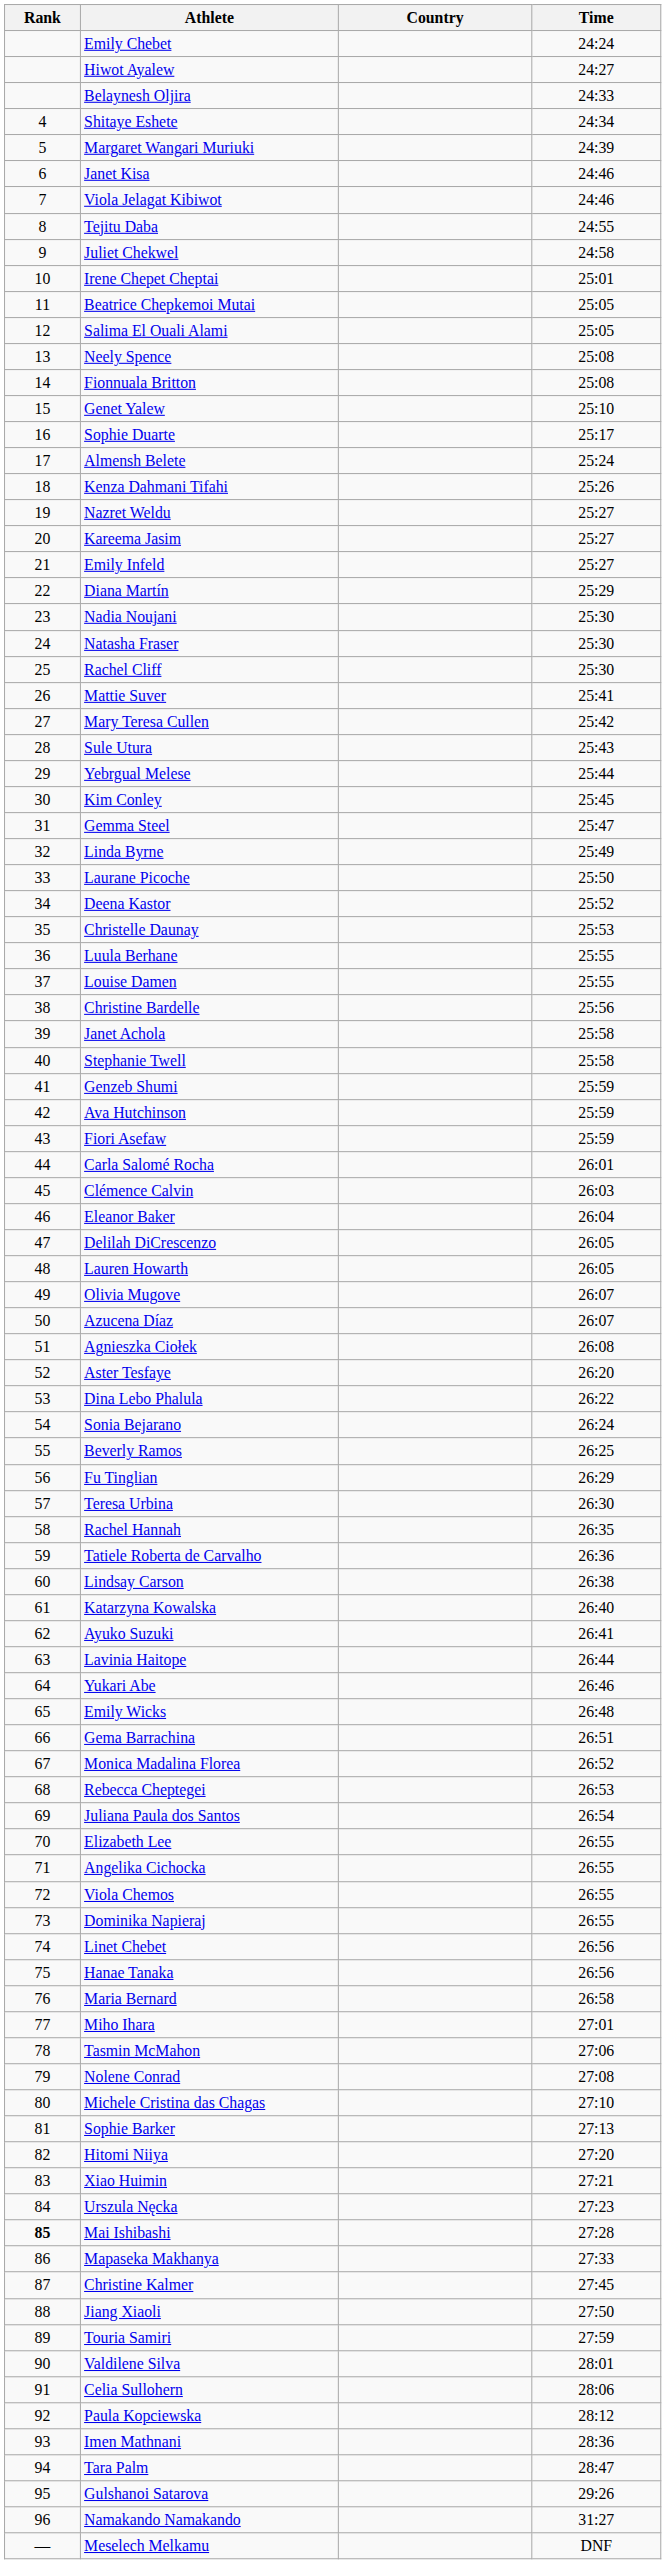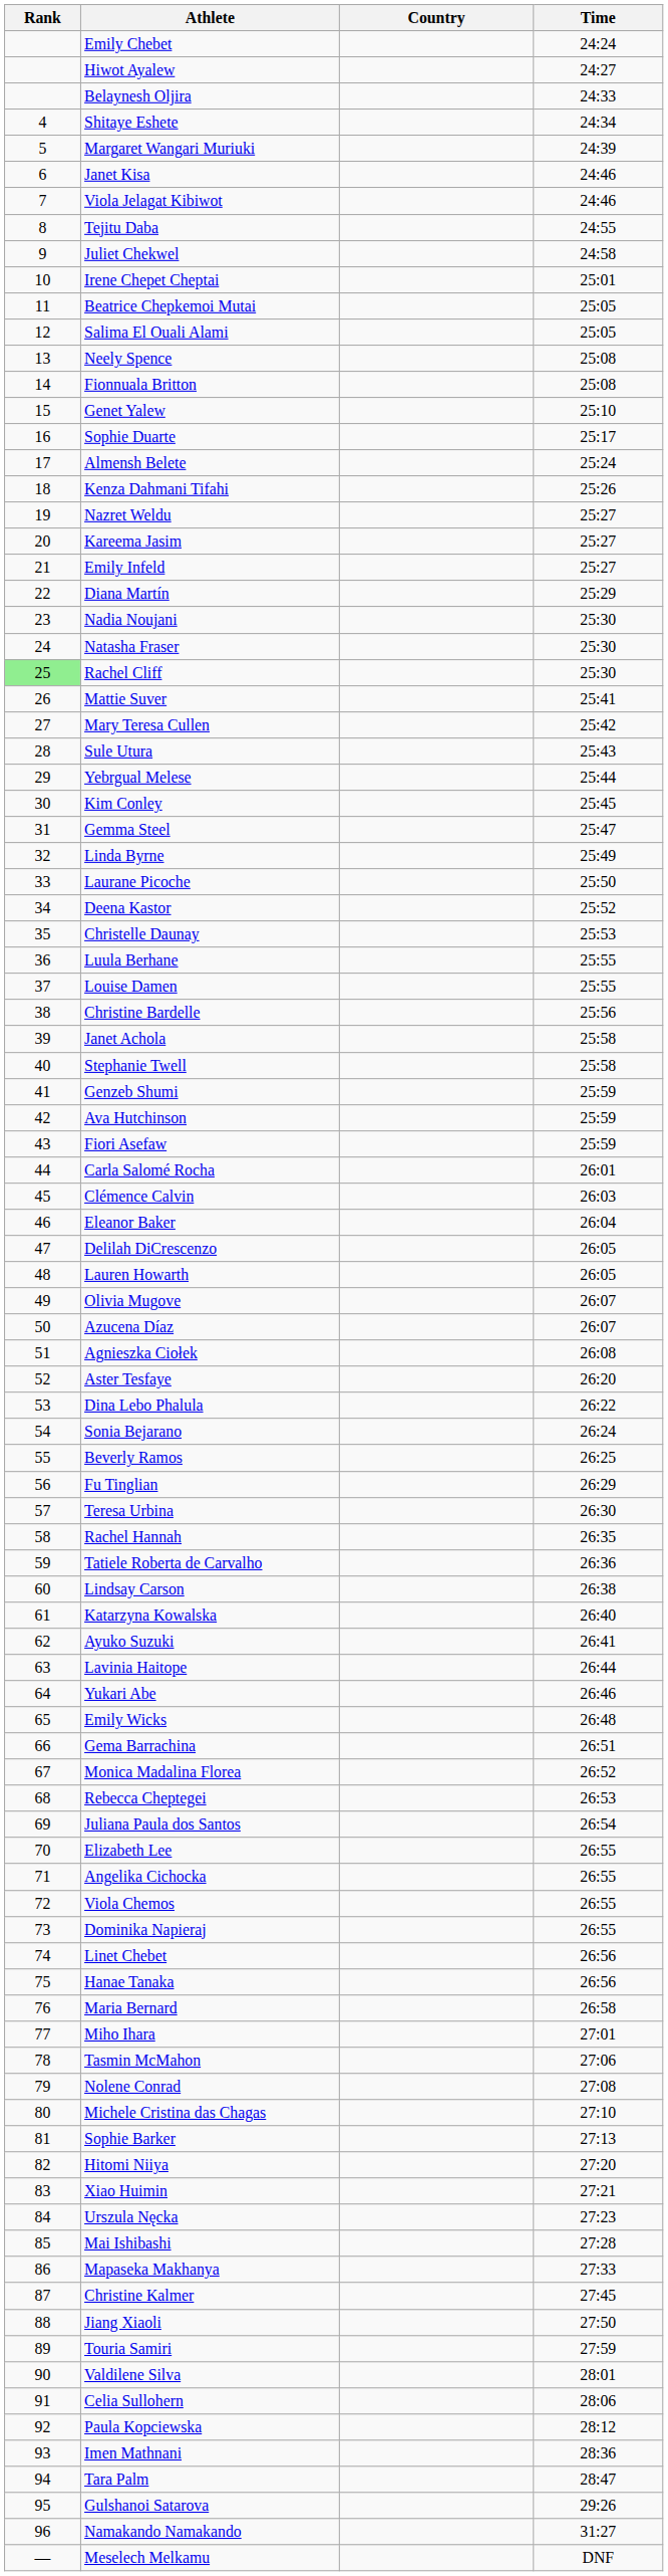Rachel Cliff | Rank: no background -> lightgreen background
Mai Ishibashi | Rank: bold -> normal
